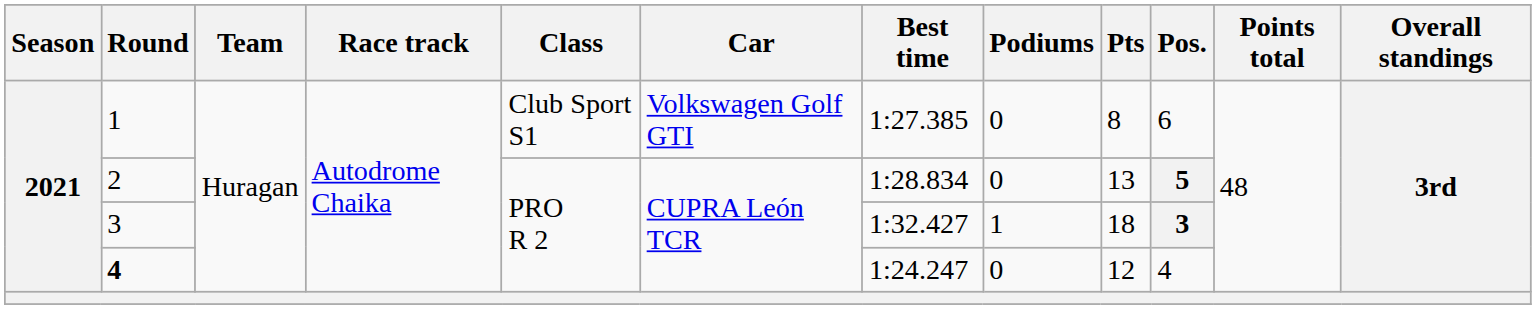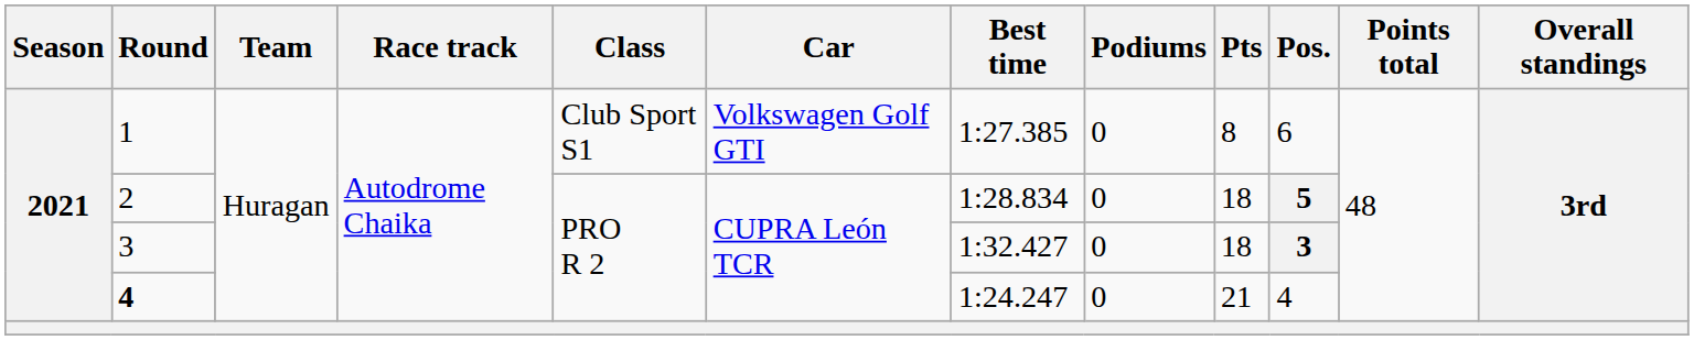row 3 | Pts: 13 -> 18
row 4 | Podiums: 1 -> 0
row 5 | Pts: 12 -> 21
